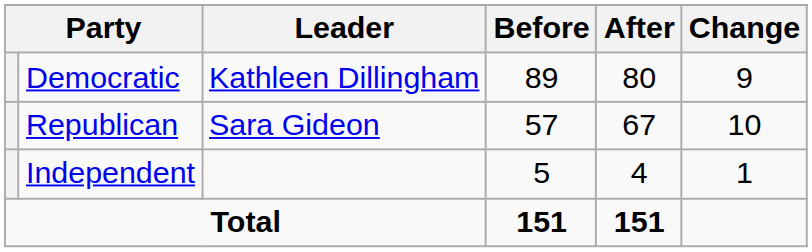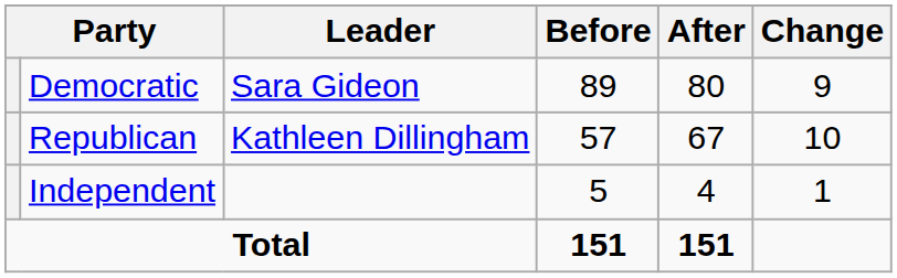Democratic | Leader: Kathleen Dillingham -> Sara Gideon
Republican | Leader: Sara Gideon -> Kathleen Dillingham
